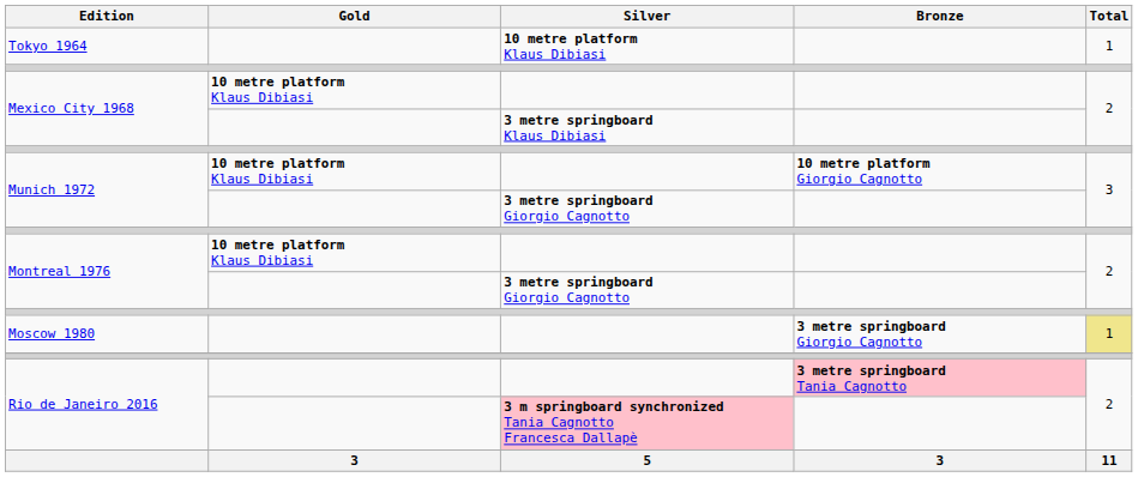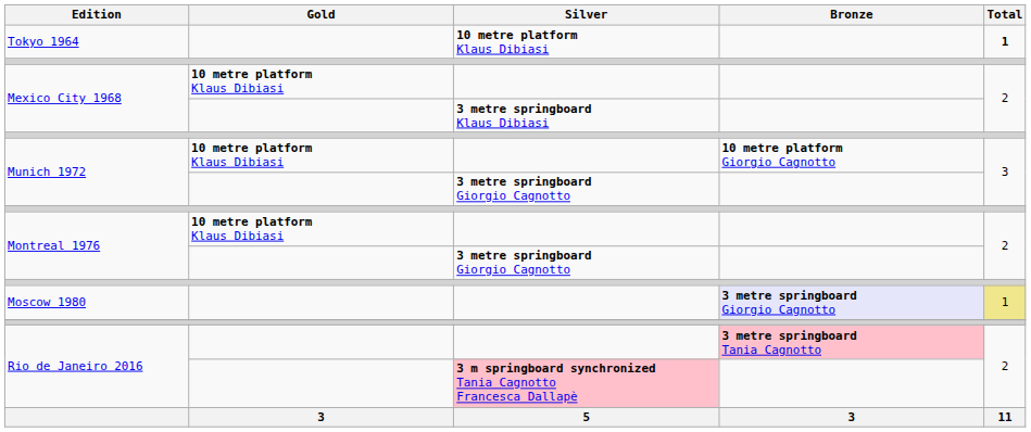Tokyo 1964 | Total: normal -> bold
Moscow 1980 | Bronze: no background -> lavender background
